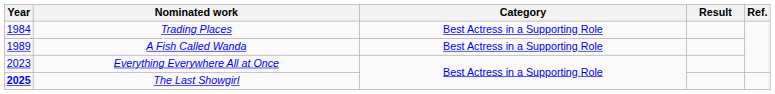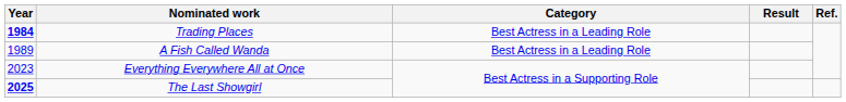Trading Places | Year: normal -> bold
Trading Places | Category: Best Actress in a Supporting Role -> Best Actress in a Leading Role
A Fish Called Wanda | Category: Best Actress in a Supporting Role -> Best Actress in a Leading Role
